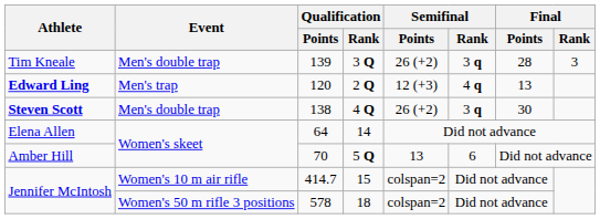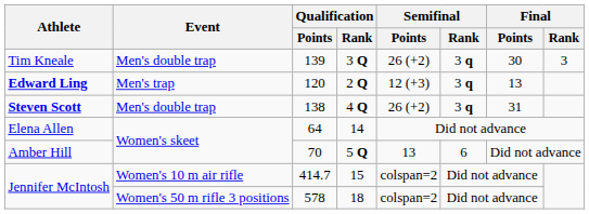139 | Final / Points: 28 -> 30
120 | Semifinal / Rank: 4 q -> 3 q
138 | Final / Points: 30 -> 31
